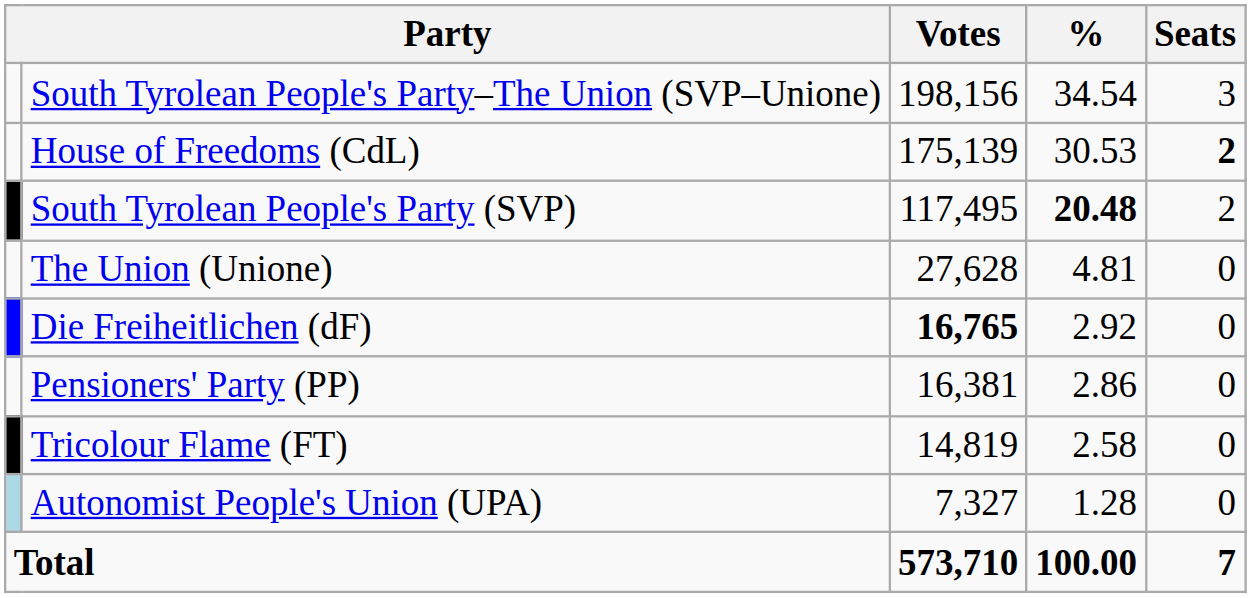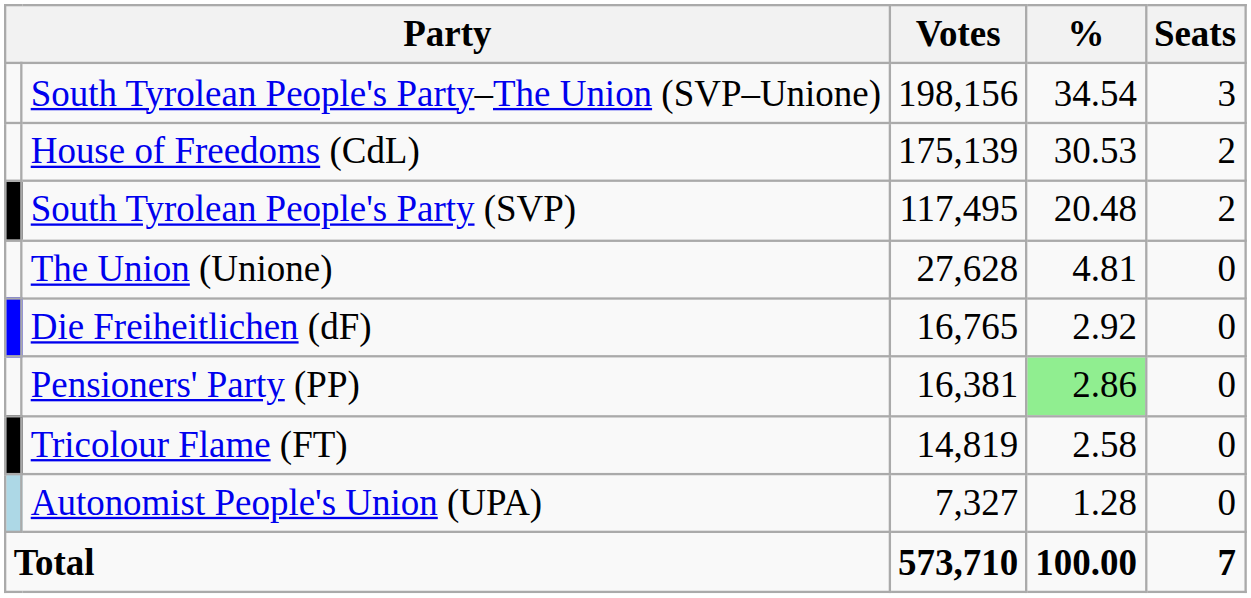House of Freedoms (CdL) | Seats: bold -> normal
South Tyrolean People's Party (SVP) | %: bold -> normal
Die Freiheitlichen (dF) | Votes: bold -> normal
Pensioners' Party (PP) | %: no background -> lightgreen background
